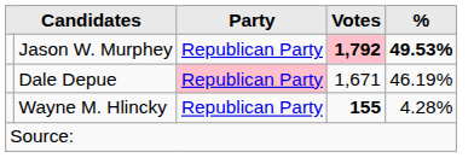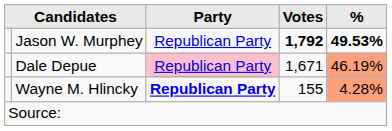Jason W. Murphey | Votes: pink background -> no background
Dale Depue | %: no background -> lightsalmon background
Wayne M. Hlincky | Party: normal -> bold
Wayne M. Hlincky | Votes: bold -> normal
Wayne M. Hlincky | %: no background -> lightsalmon background
